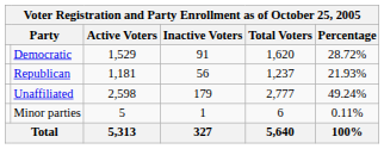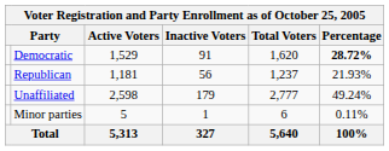Democratic | Percentage: normal -> bold
